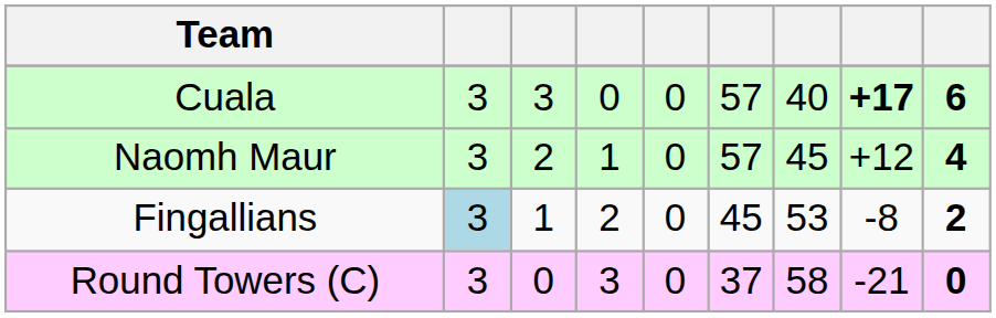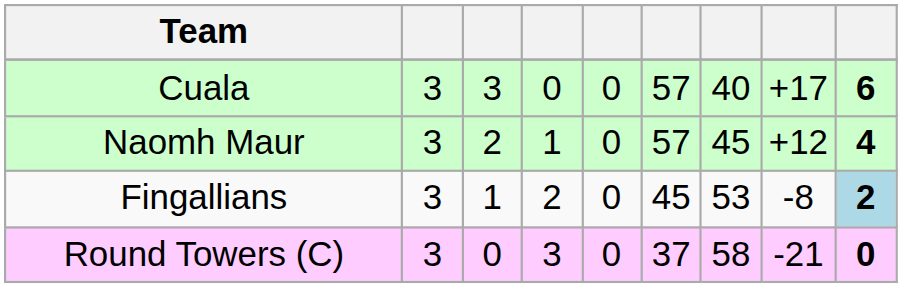Cuala | column 8: bold -> normal
Fingallians | column 2: lightblue background -> no background
Fingallians | column 9: no background -> lightblue background
